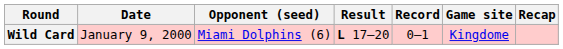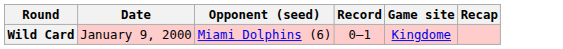- column: Result | L 17–20
